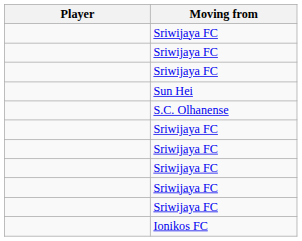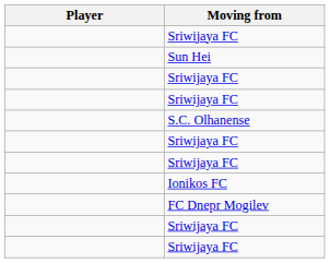row 3 | Moving from: Sriwijaya FC -> Sun Hei
row 5 | Moving from: Sun Hei -> Sriwijaya FC
row 9 | Moving from: Sriwijaya FC -> Ionikos FC
row 10 | Moving from: Sriwijaya FC -> FC Dnepr Mogilev
row 12 | Moving from: Ionikos FC -> Sriwijaya FC
